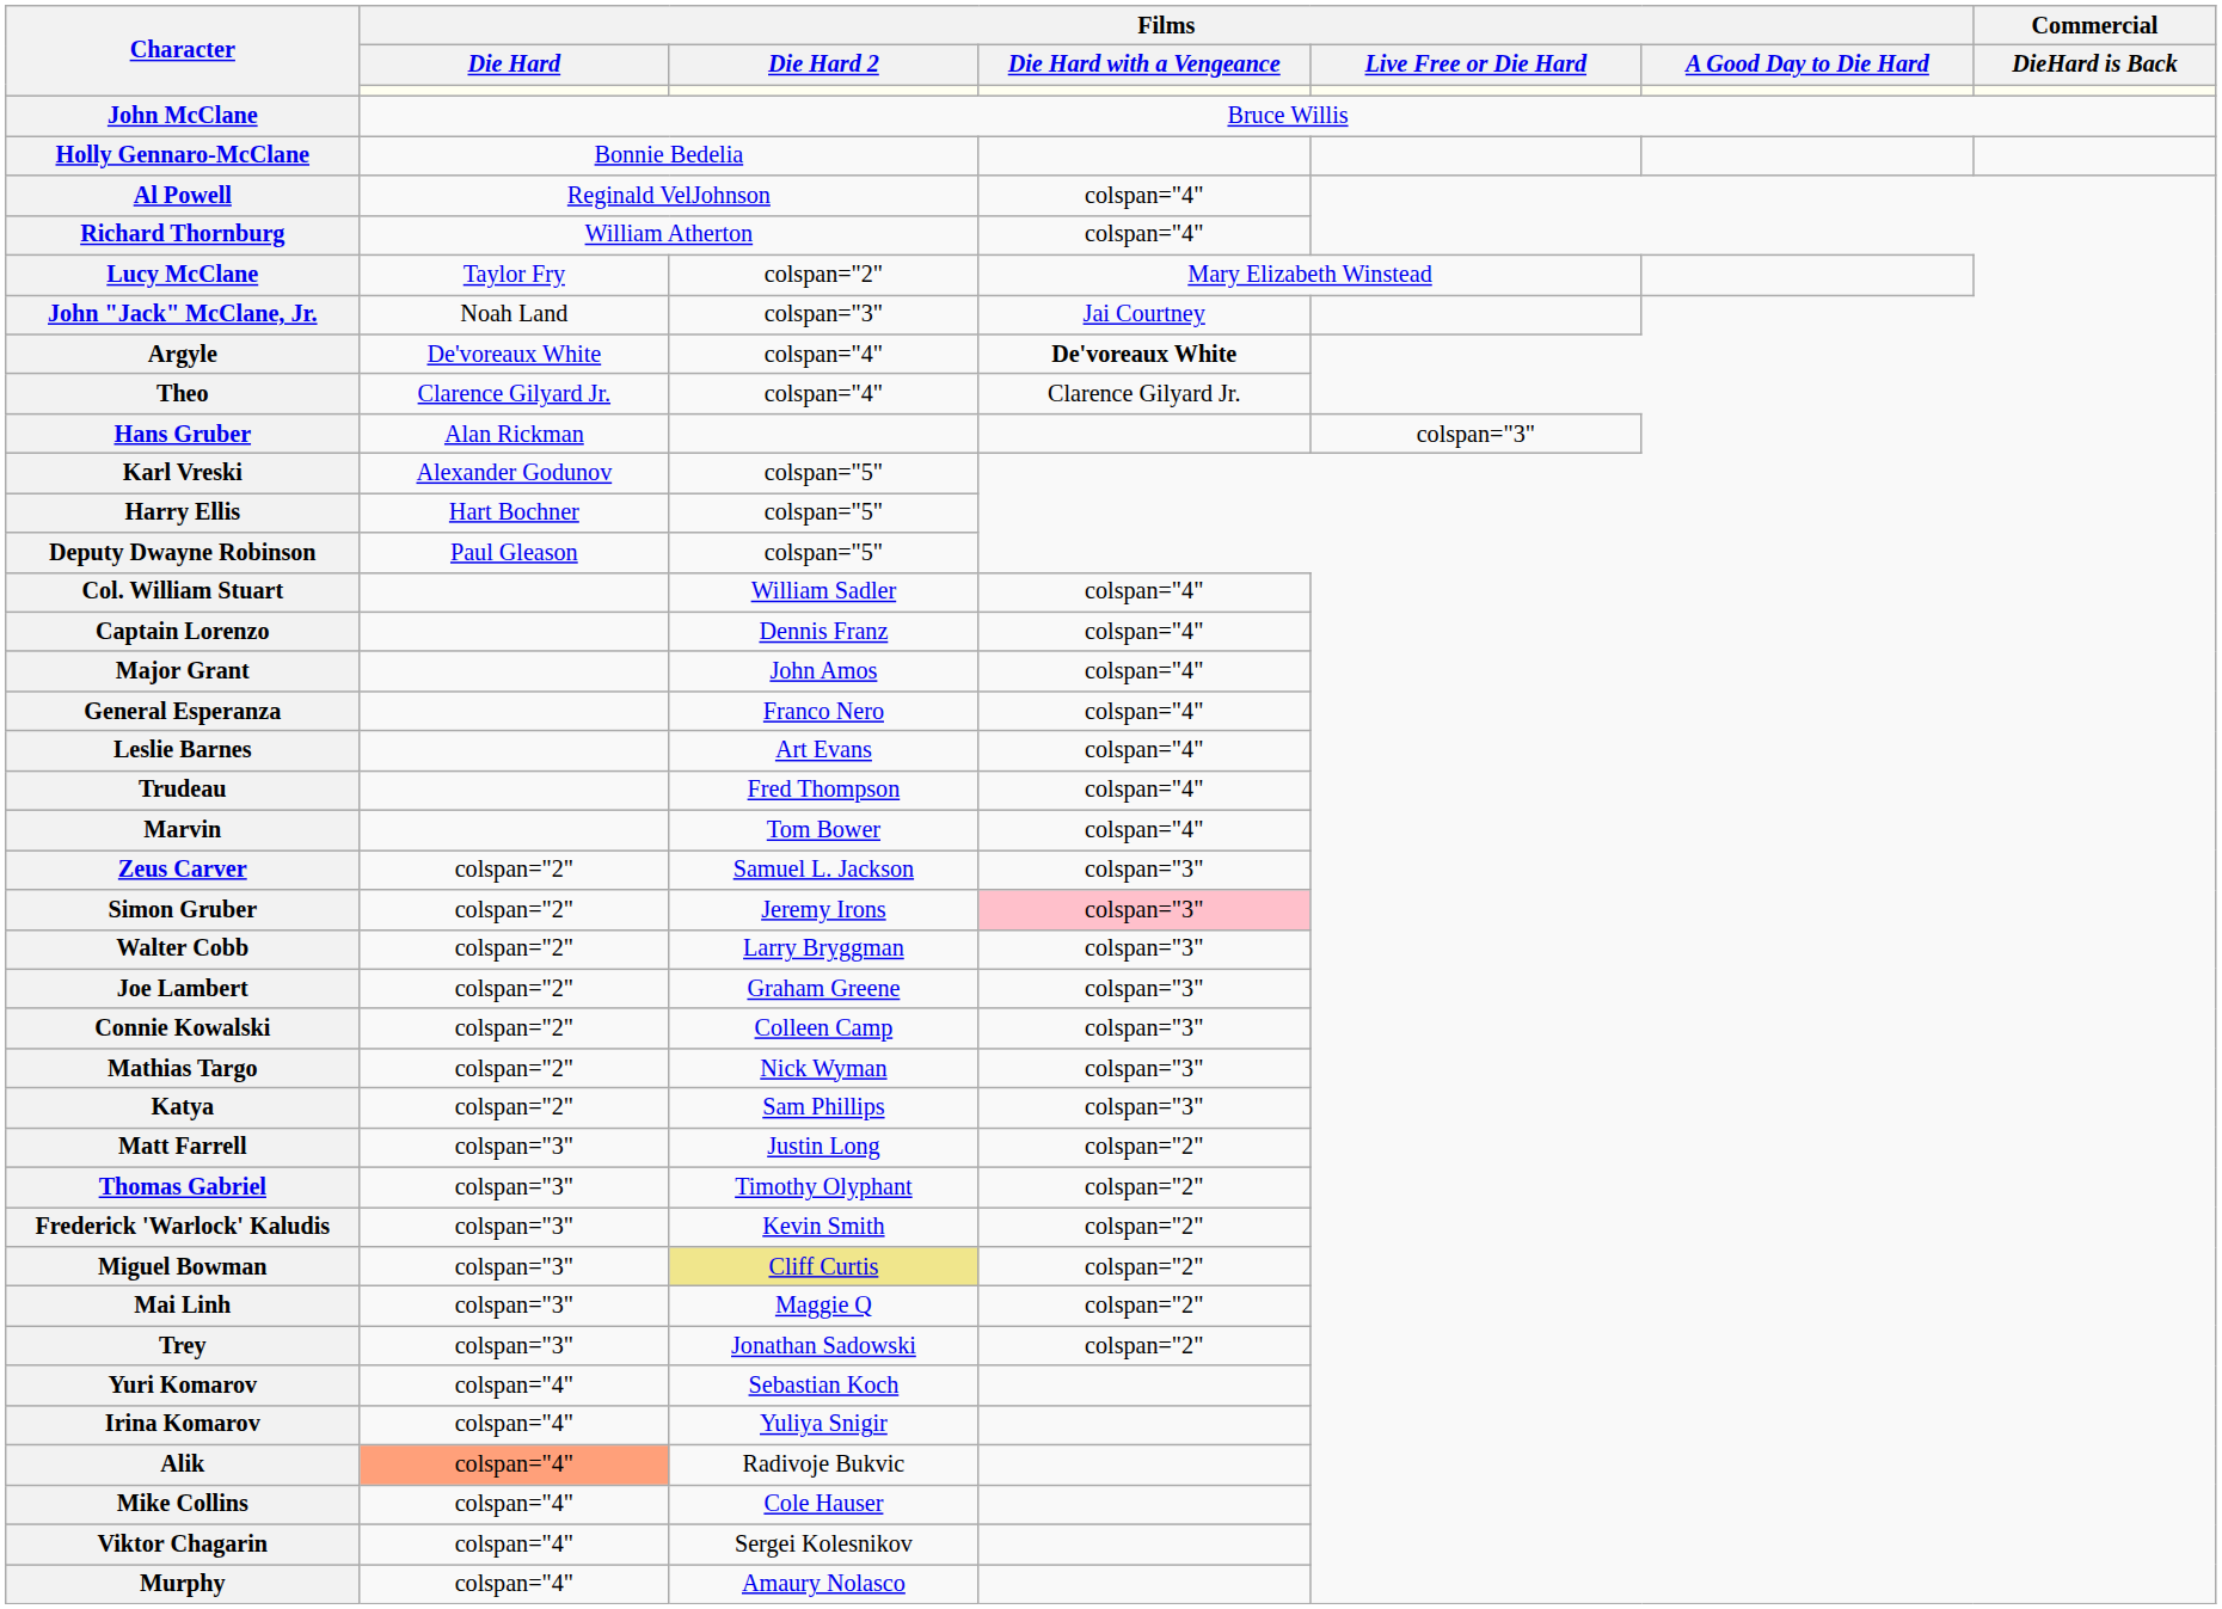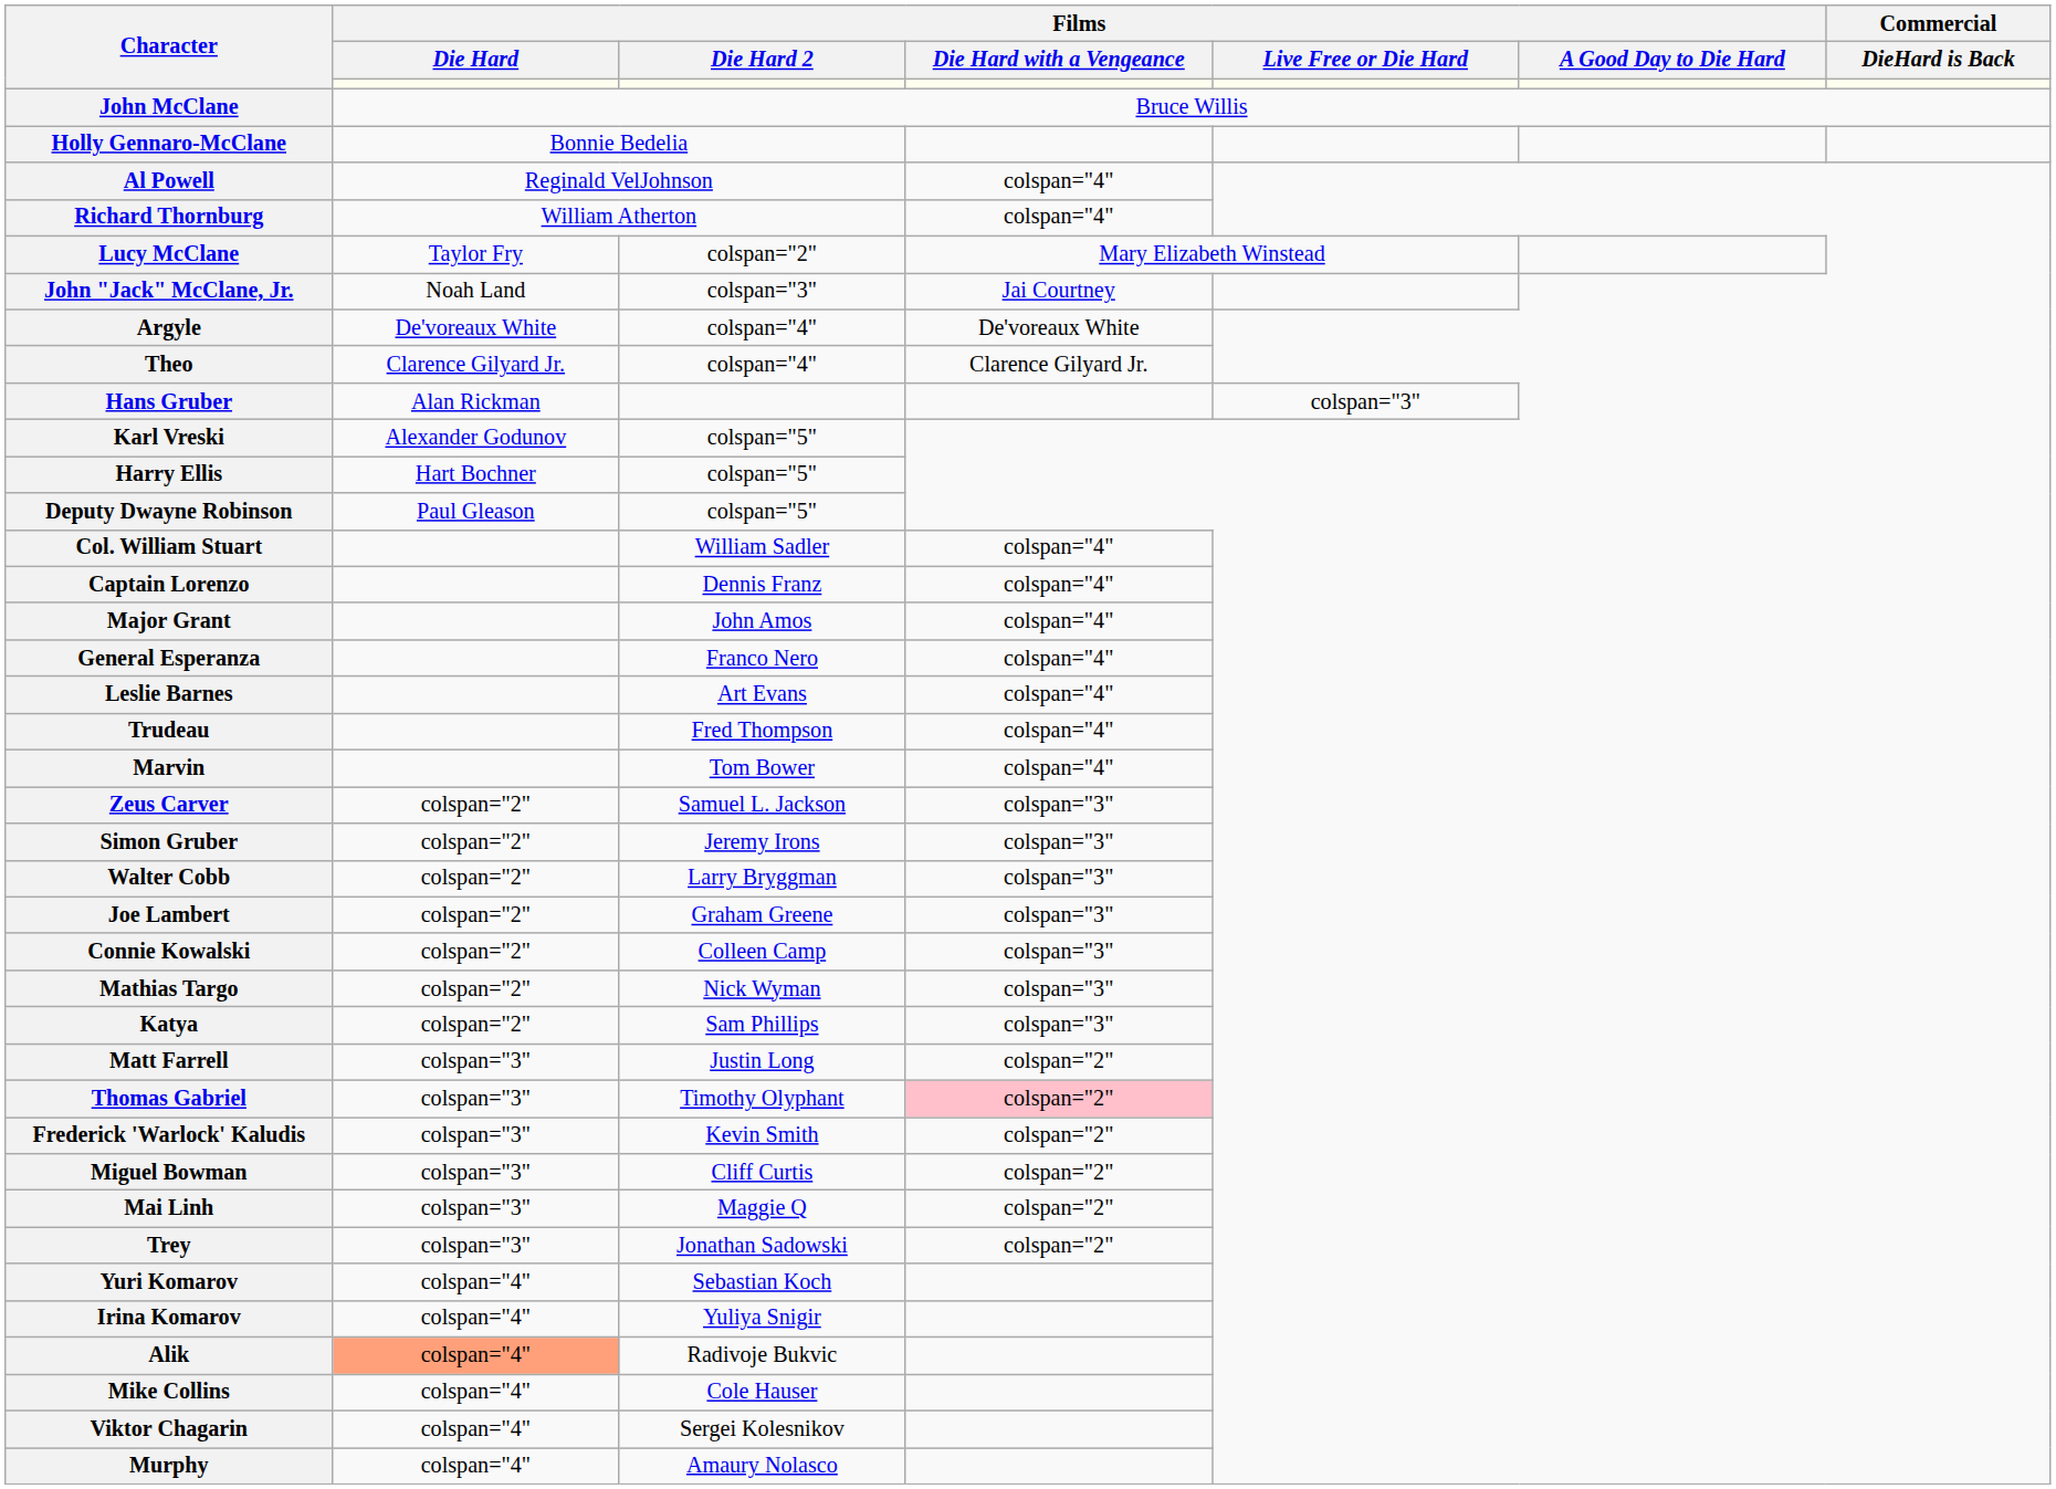Argyle | Films / Die Hard with a Vengeance: bold -> normal
Simon Gruber | Films / Die Hard with a Vengeance: pink background -> no background
Thomas Gabriel | Films / Die Hard with a Vengeance: no background -> pink background
Miguel Bowman | Films / Die Hard 2: khaki background -> no background
